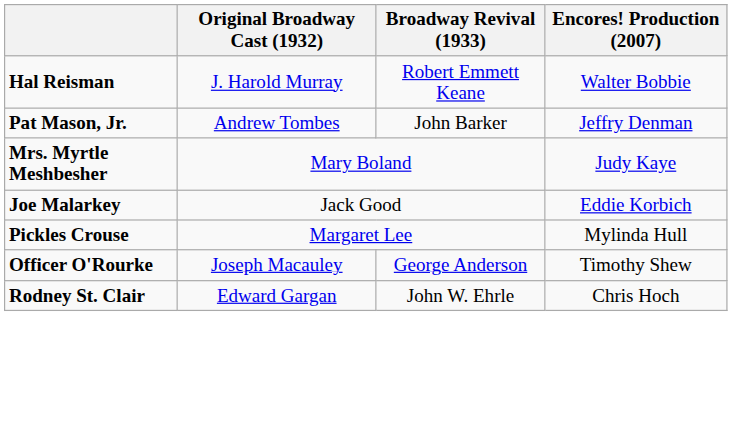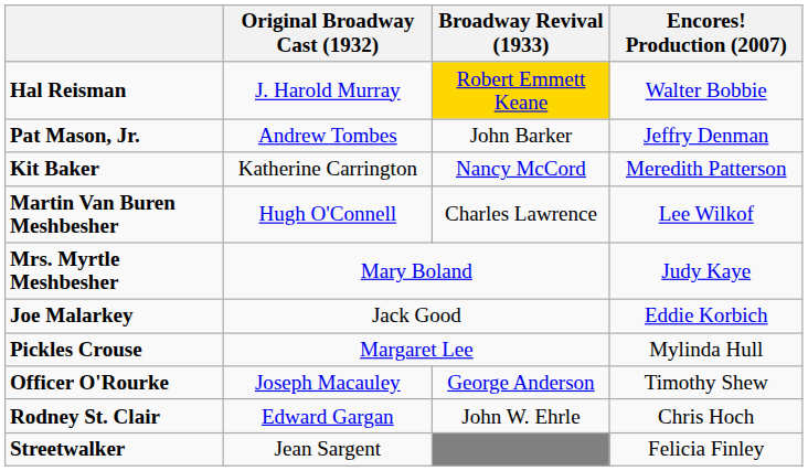Hal Reisman | Broadway Revival (1933): no background -> gold background
+ row: Kit Baker | Katherine Carrington | Nancy McCord | Meredith Patterson
+ row: Martin Van Buren Meshbesher | Hugh O'Connell | Charles Lawrence | Lee Wilkof
+ row: Streetwalker | Jean Sargent | Felicia Finley
